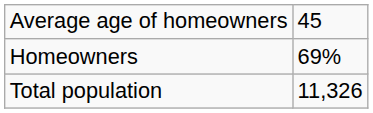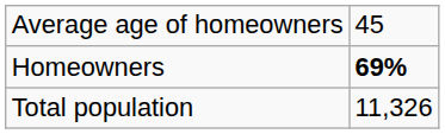Homeowners | column 2: normal -> bold
